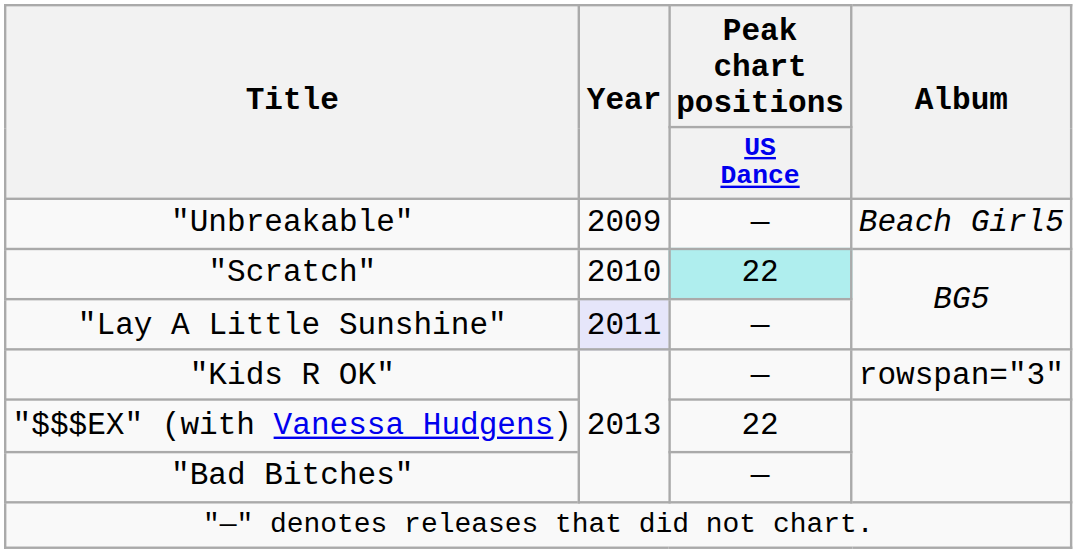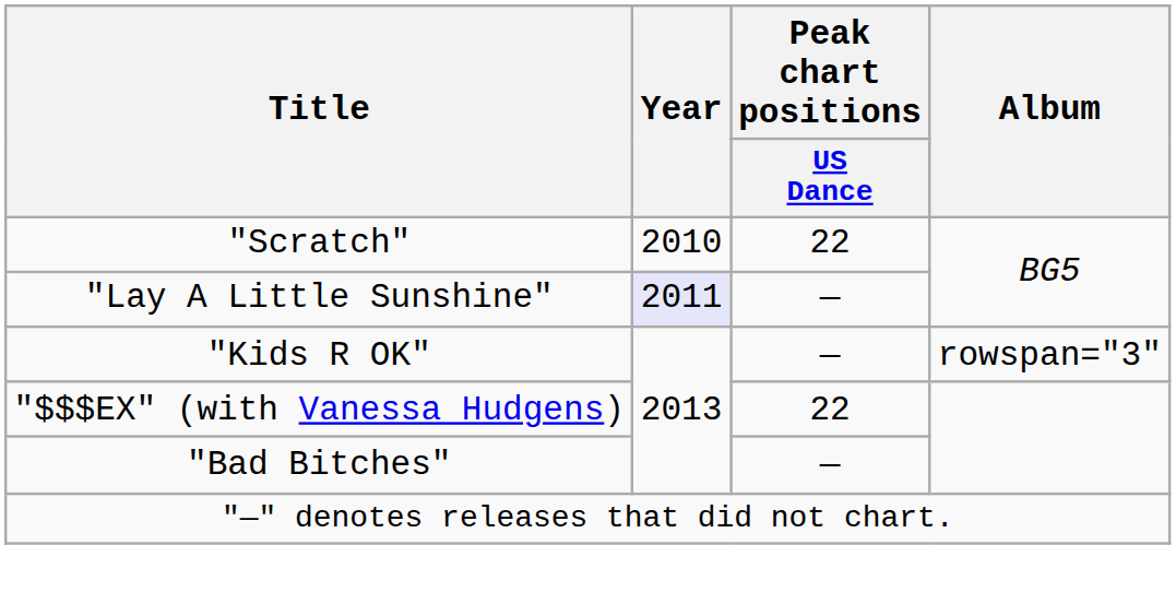- row: "Unbreakable" | 2009 | — | Beach Girl5
"Scratch" | Peak chart positions / US Dance: paleturquoise background -> no background
